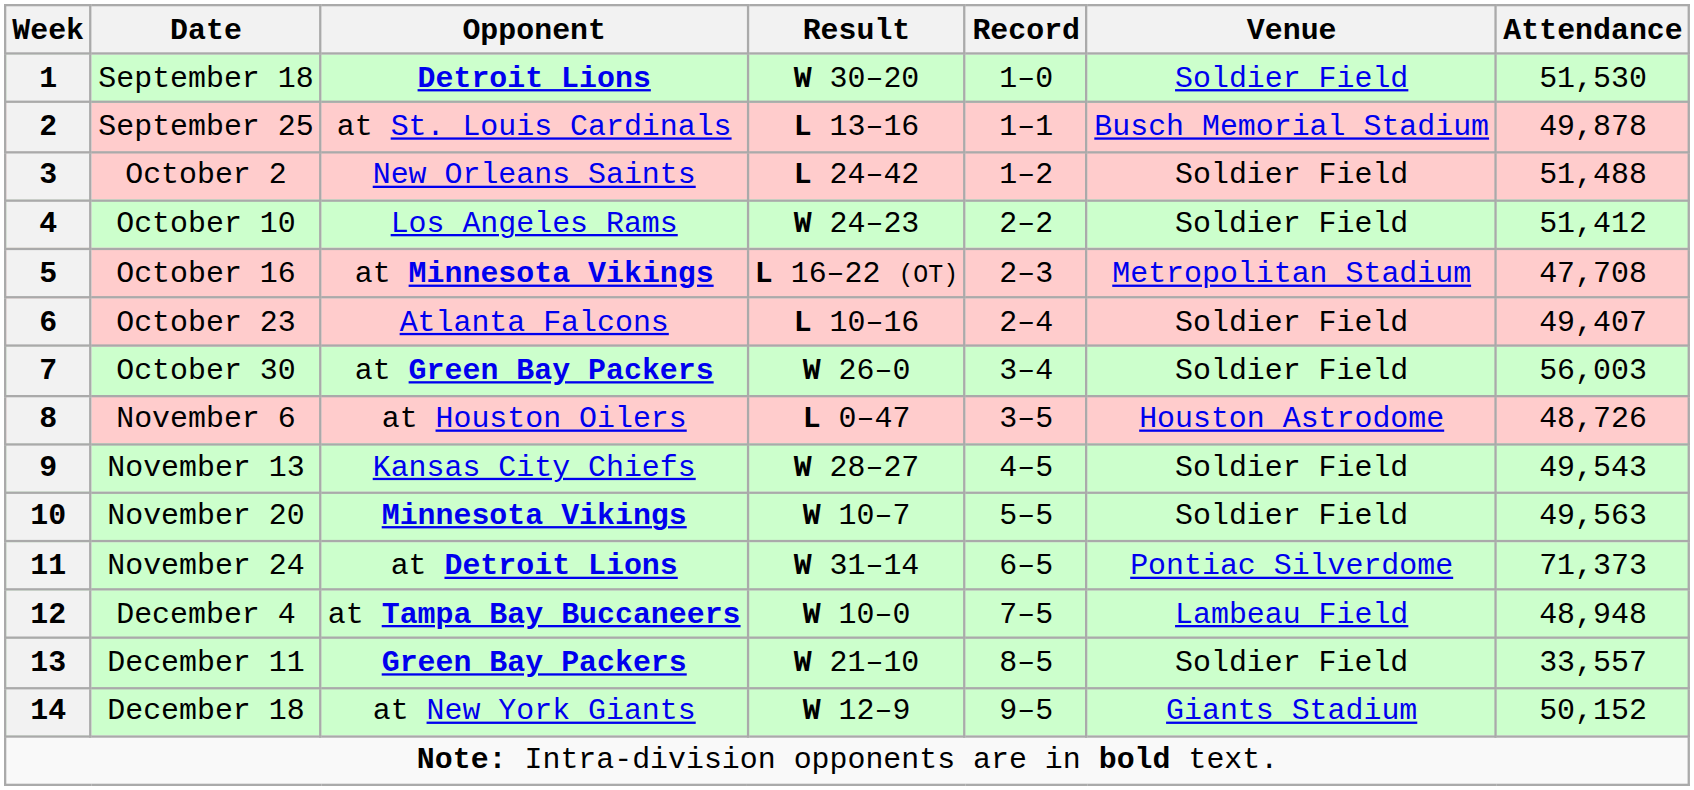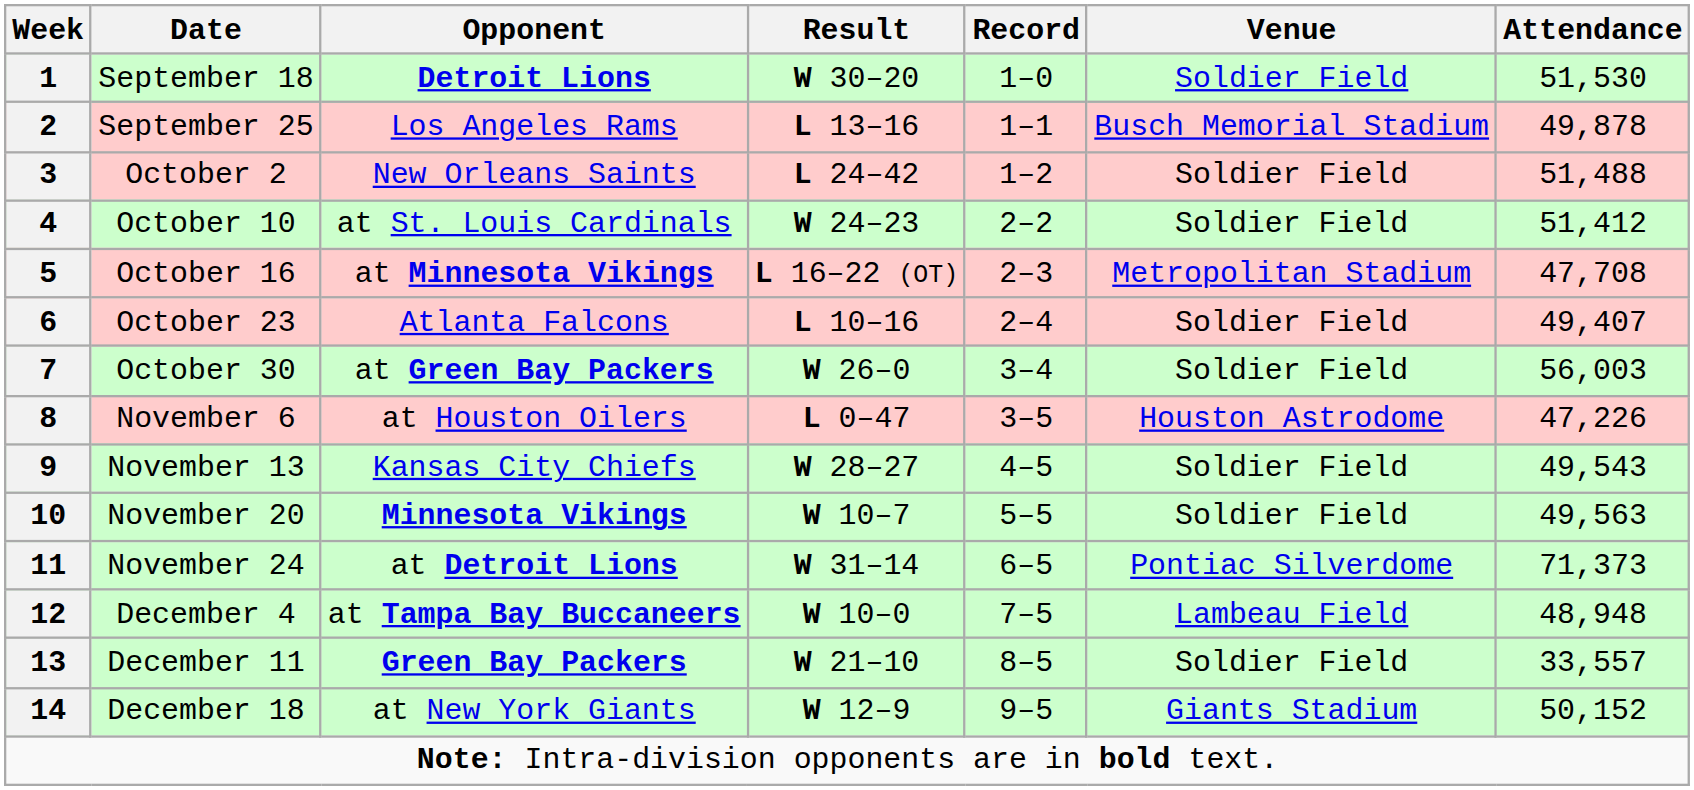2 | Opponent: at St. Louis Cardinals -> Los Angeles Rams
4 | Opponent: Los Angeles Rams -> at St. Louis Cardinals
8 | Attendance: 48,726 -> 47,226
